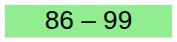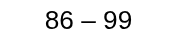row 1 | column 1: lightgreen background -> no background
